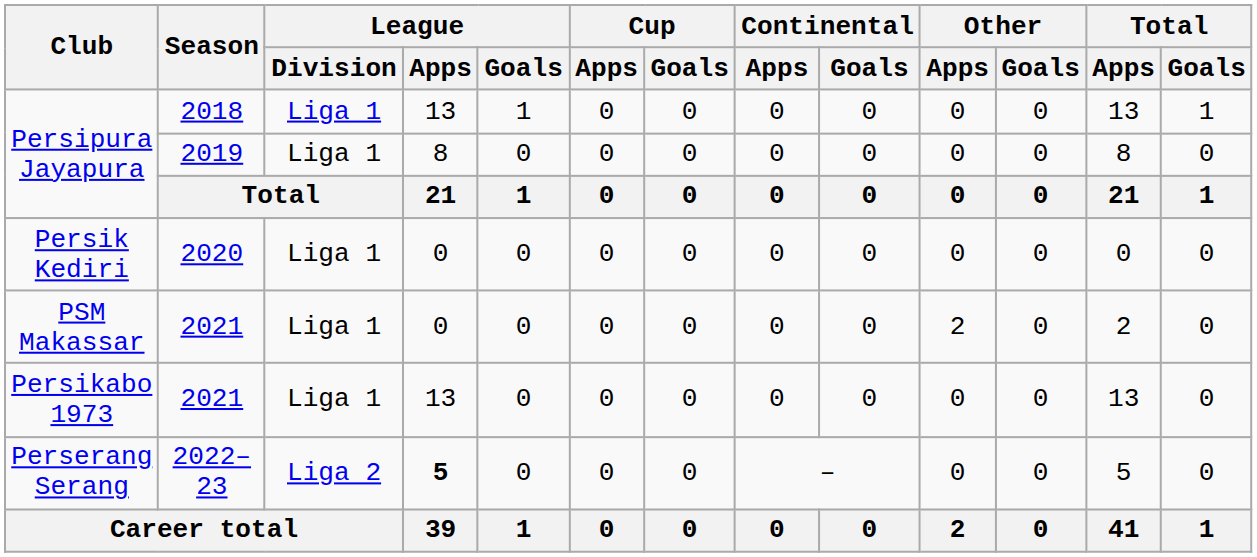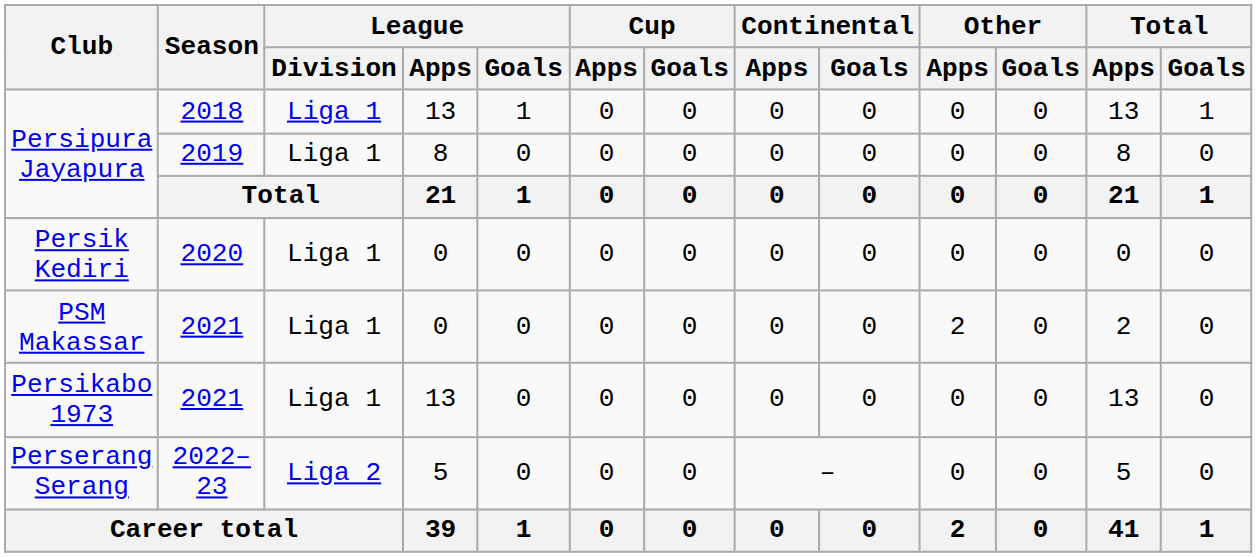Perserang Serang | League / Apps: bold -> normal
